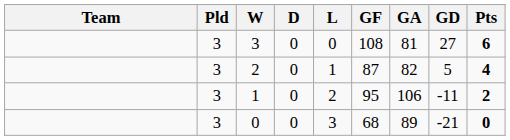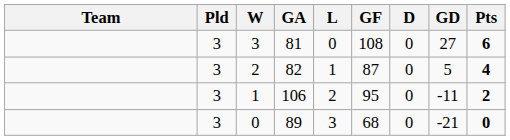columns swapped: D <-> GA
